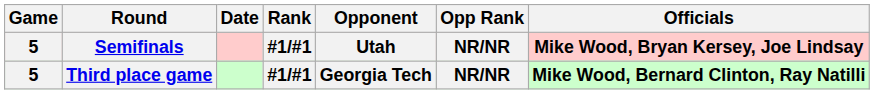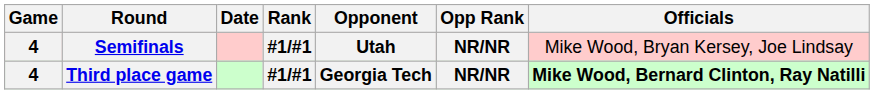Semifinals | Game: 5 -> 4
Semifinals | Officials: bold -> normal
Third place game | Game: 5 -> 4
